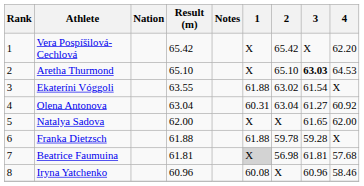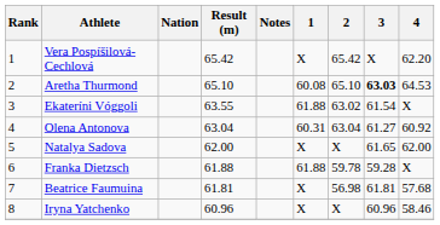Aretha Thurmond | 1: X -> 60.08
Beatrice Faumuina | 1: lightgrey background -> no background
Iryna Yatchenko | 1: 60.08 -> X
